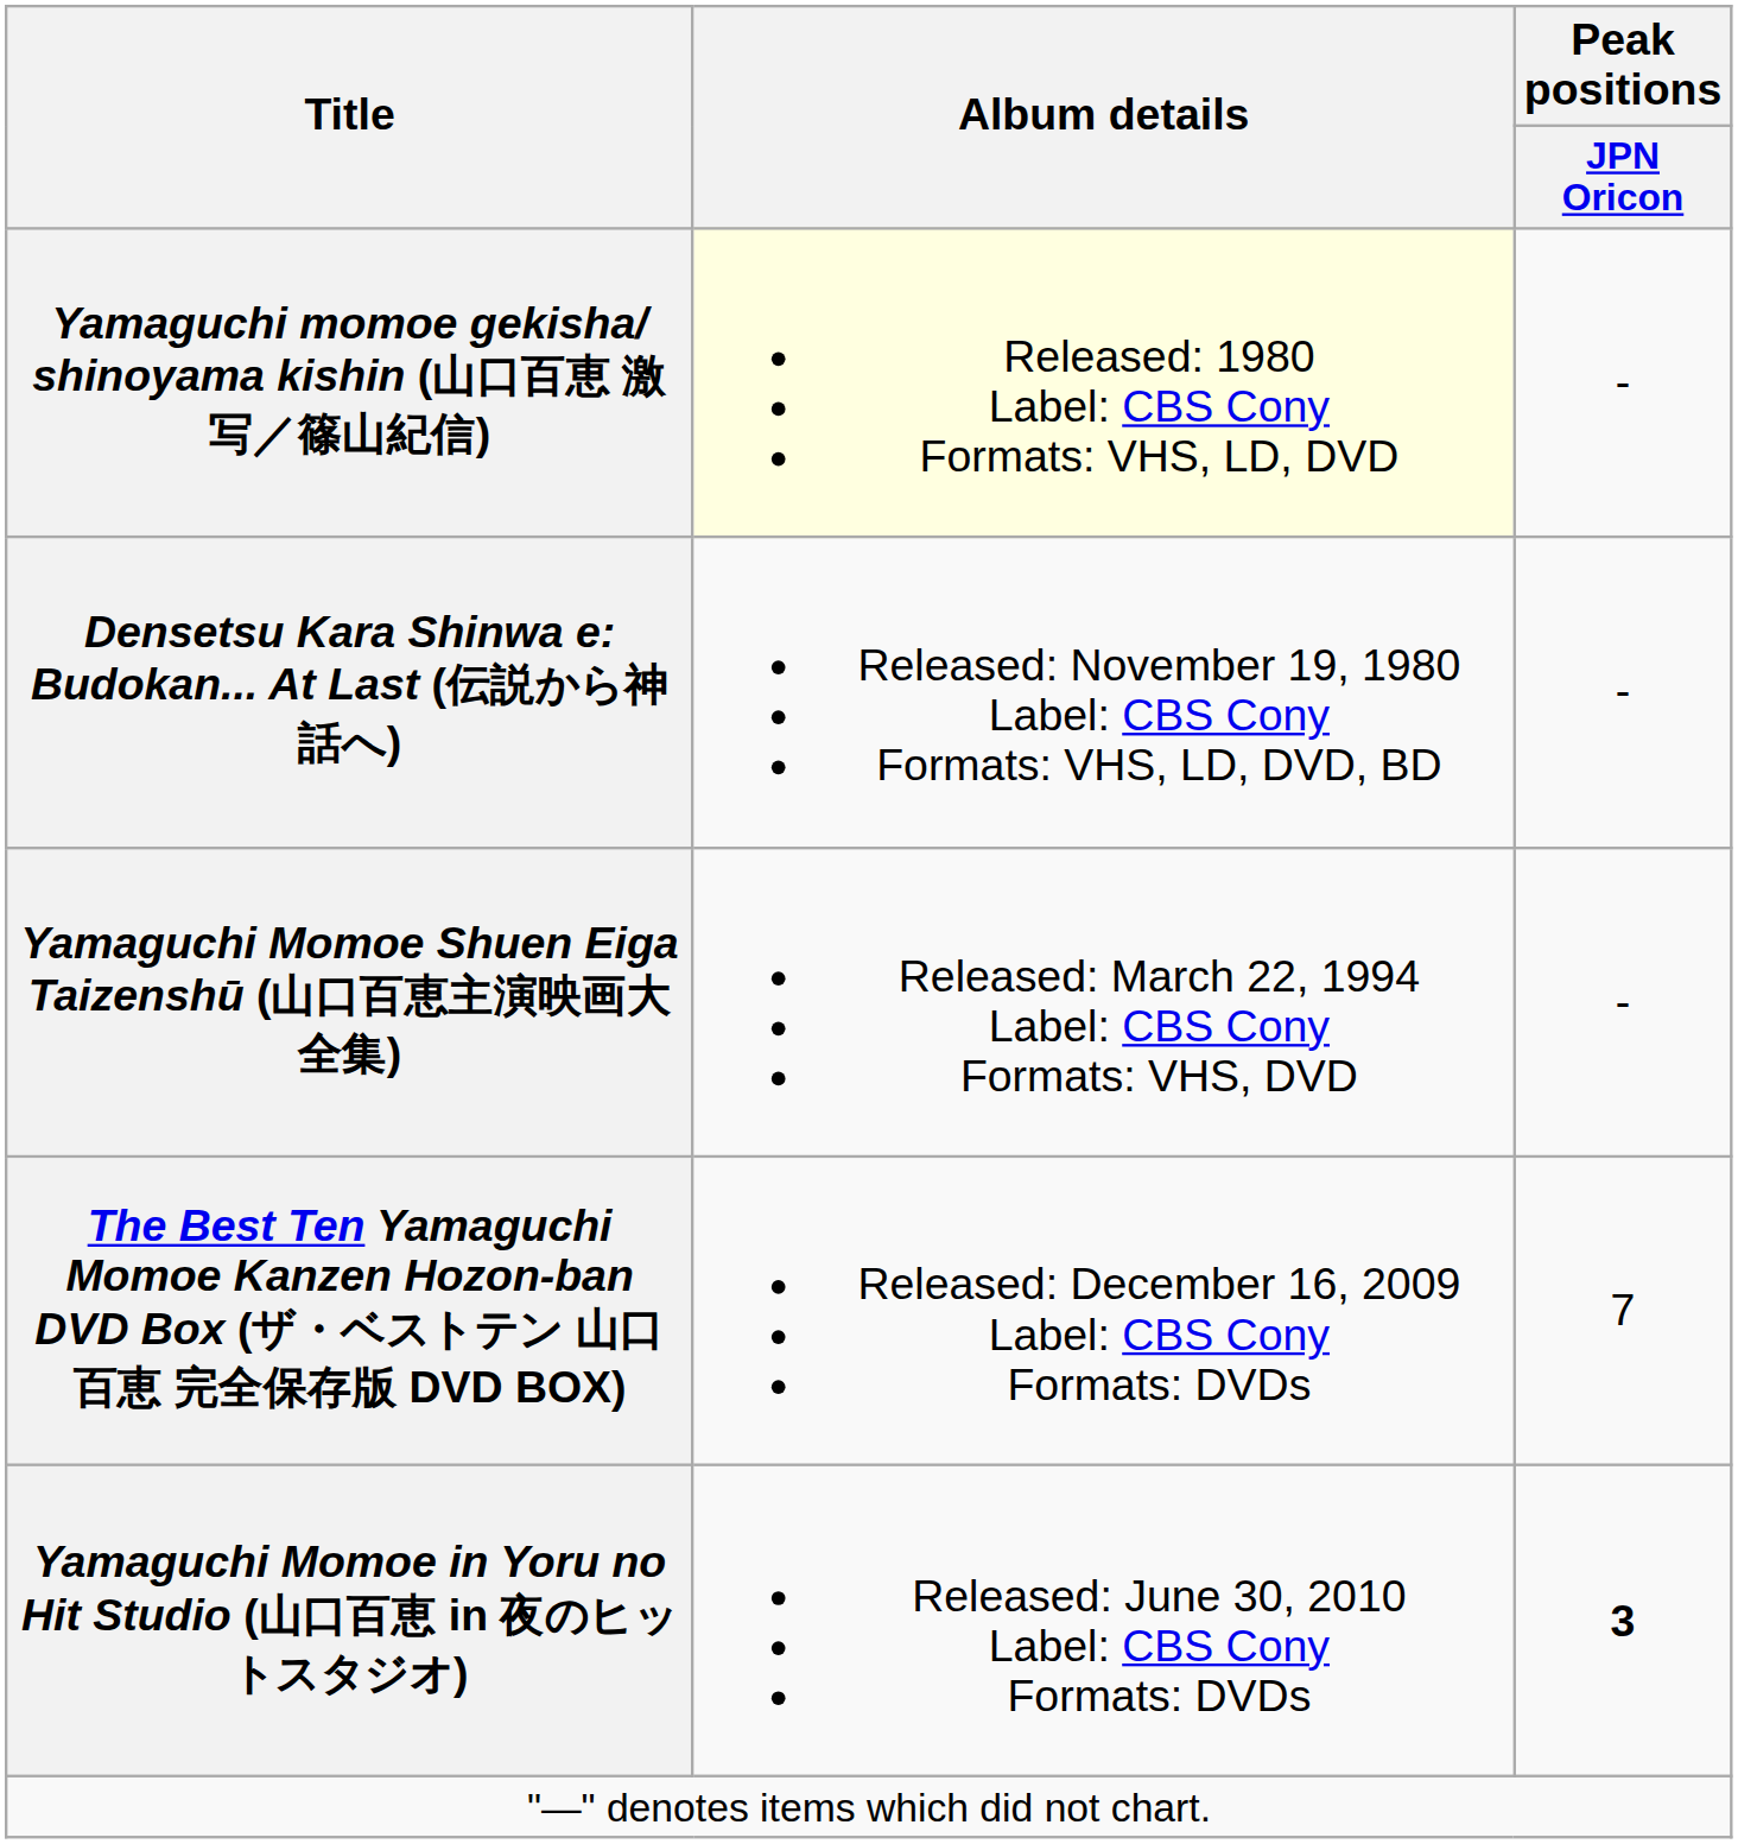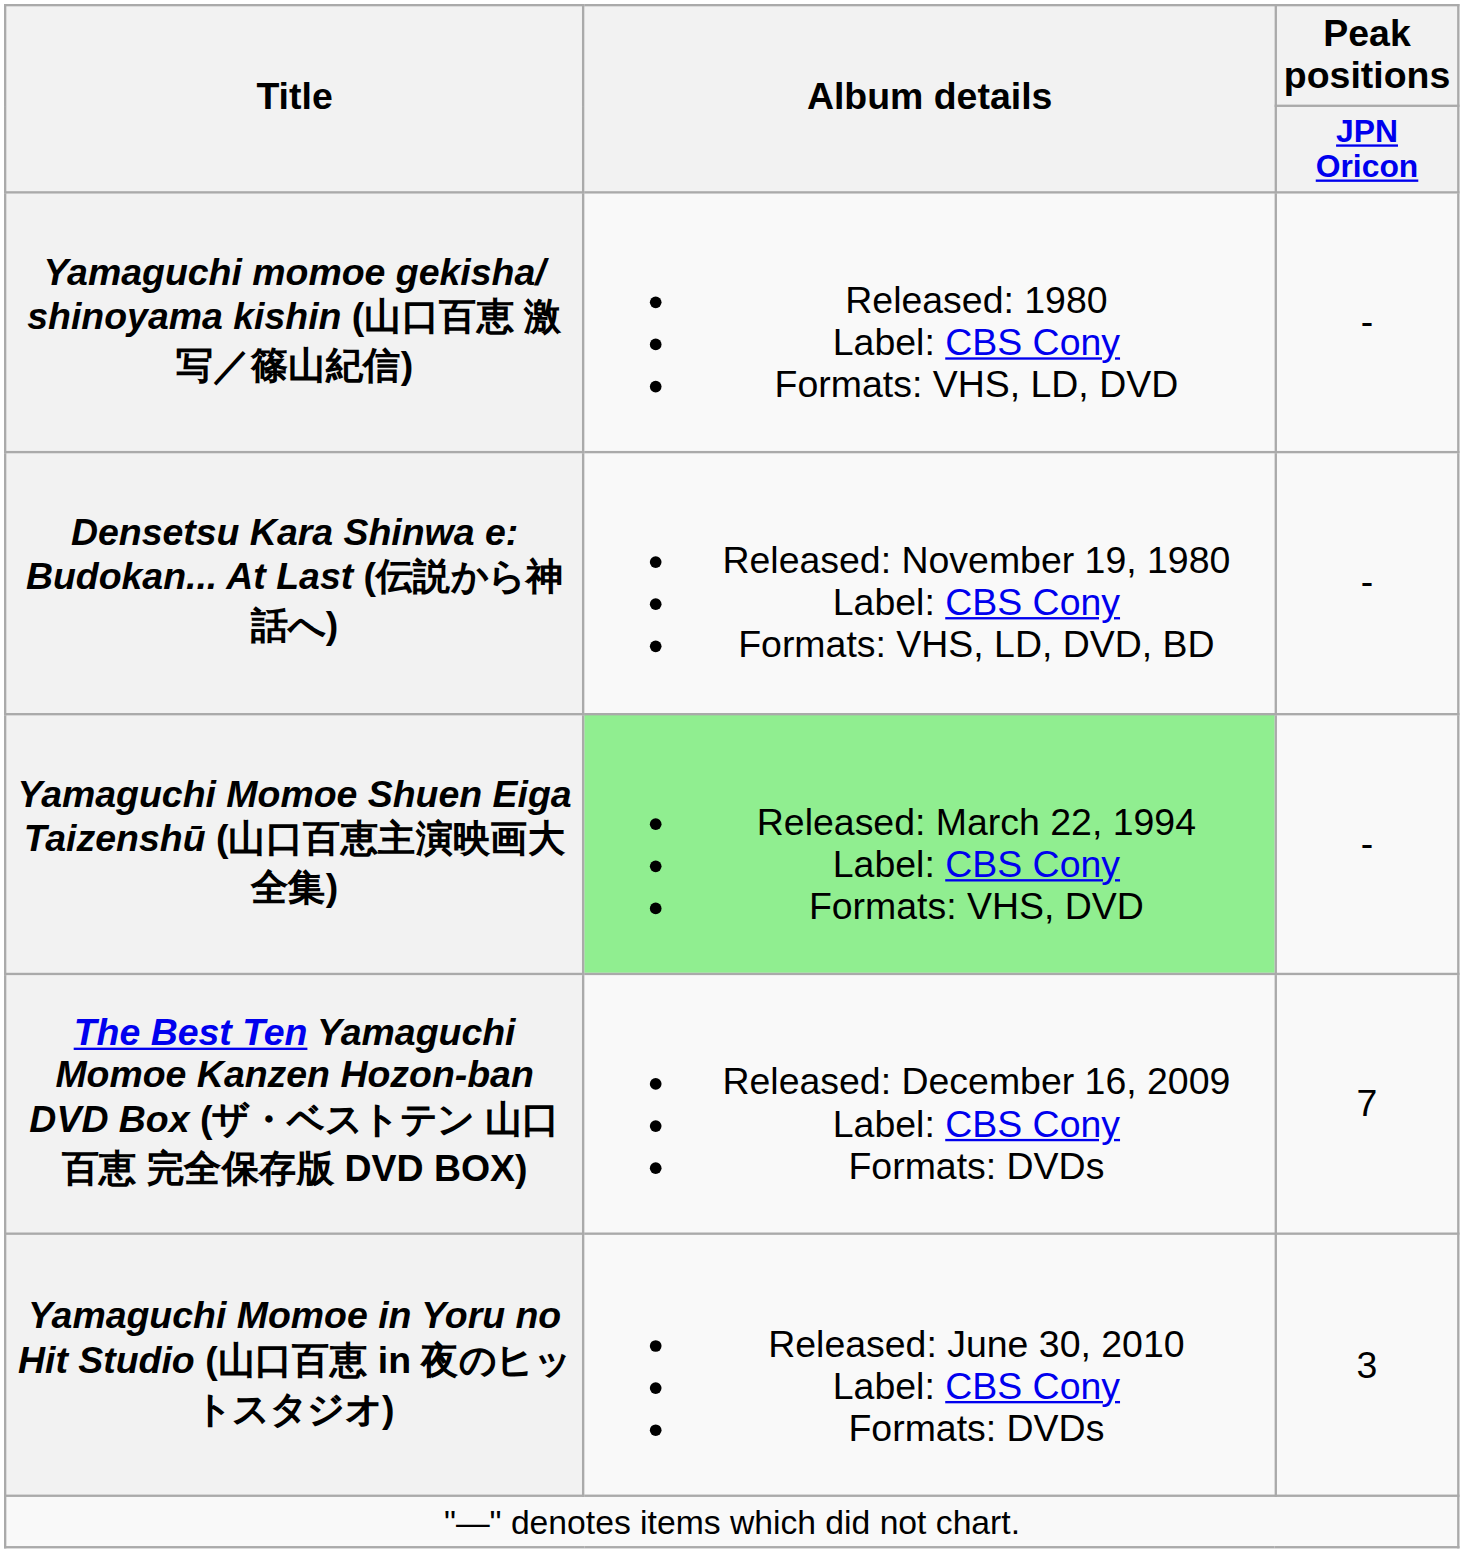Yamaguchi momoe gekisha/ shinoyama kishin (山口百恵 激写／篠山紀信) | Album details: lightyellow background -> no background
Yamaguchi Momoe Shuen Eiga Taizenshū (山口百恵主演映画大全集) | Album details: no background -> lightgreen background
Yamaguchi Momoe in Yoru no Hit Studio (山口百恵 in 夜のヒットスタジオ) | Peak positions / JPN Oricon: bold -> normal
